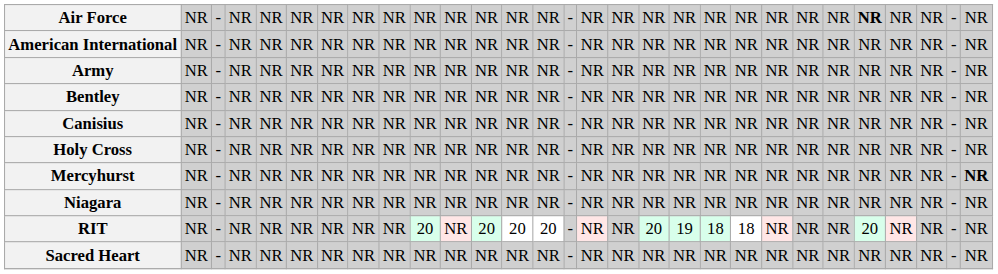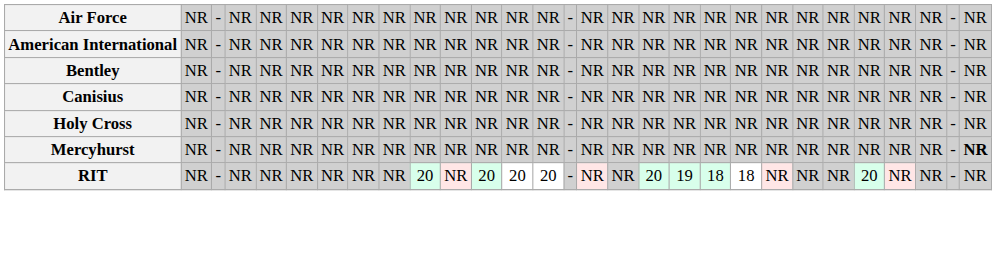Air Force | column 25: bold -> normal
- row: Army | NR | - | NR | NR | NR | NR | NR | NR | NR | NR | NR | NR | NR | - | NR | NR | NR | NR | NR | NR | NR | NR | NR | NR | NR | NR | - | NR
- row: Niagara | NR | - | NR | NR | NR | NR | NR | NR | NR | NR | NR | NR | NR | - | NR | NR | NR | NR | NR | NR | NR | NR | NR | NR | NR | NR | - | NR
- row: Sacred Heart | NR | - | NR | NR | NR | NR | NR | NR | NR | NR | NR | NR | NR | - | NR | NR | NR | NR | NR | NR | NR | NR | NR | NR | NR | NR | - | NR
